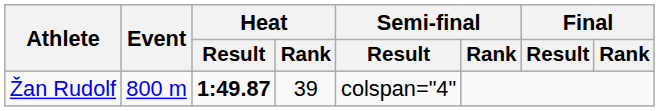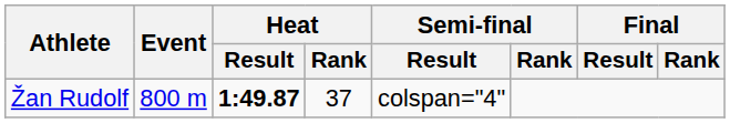Žan Rudolf | Heat / Rank: 39 -> 37
